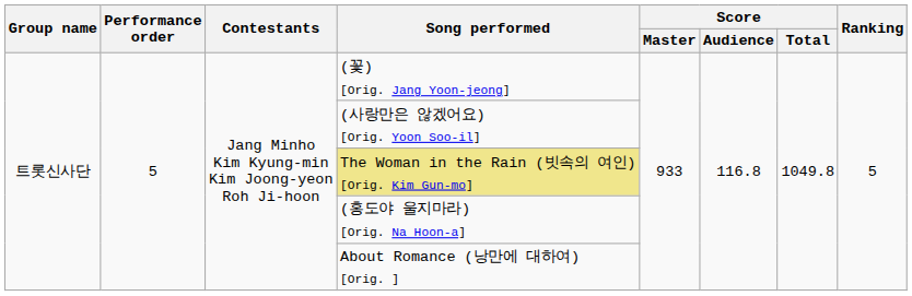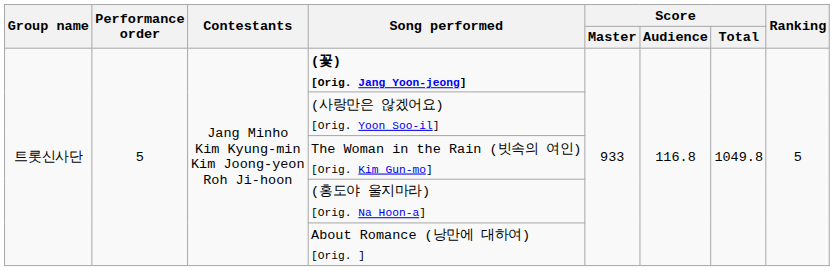(꽃) [Orig. Jang Yoon-jeong] | Song performed: normal -> bold
The Woman in the Rain (빗속의 여인) [Orig. Kim Gun-mo] | Song performed: khaki background -> no background
